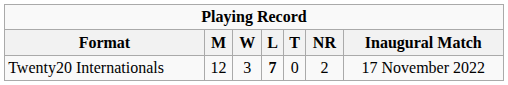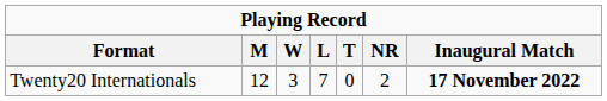Twenty20 Internationals | L: bold -> normal
Twenty20 Internationals | Inaugural Match: normal -> bold
